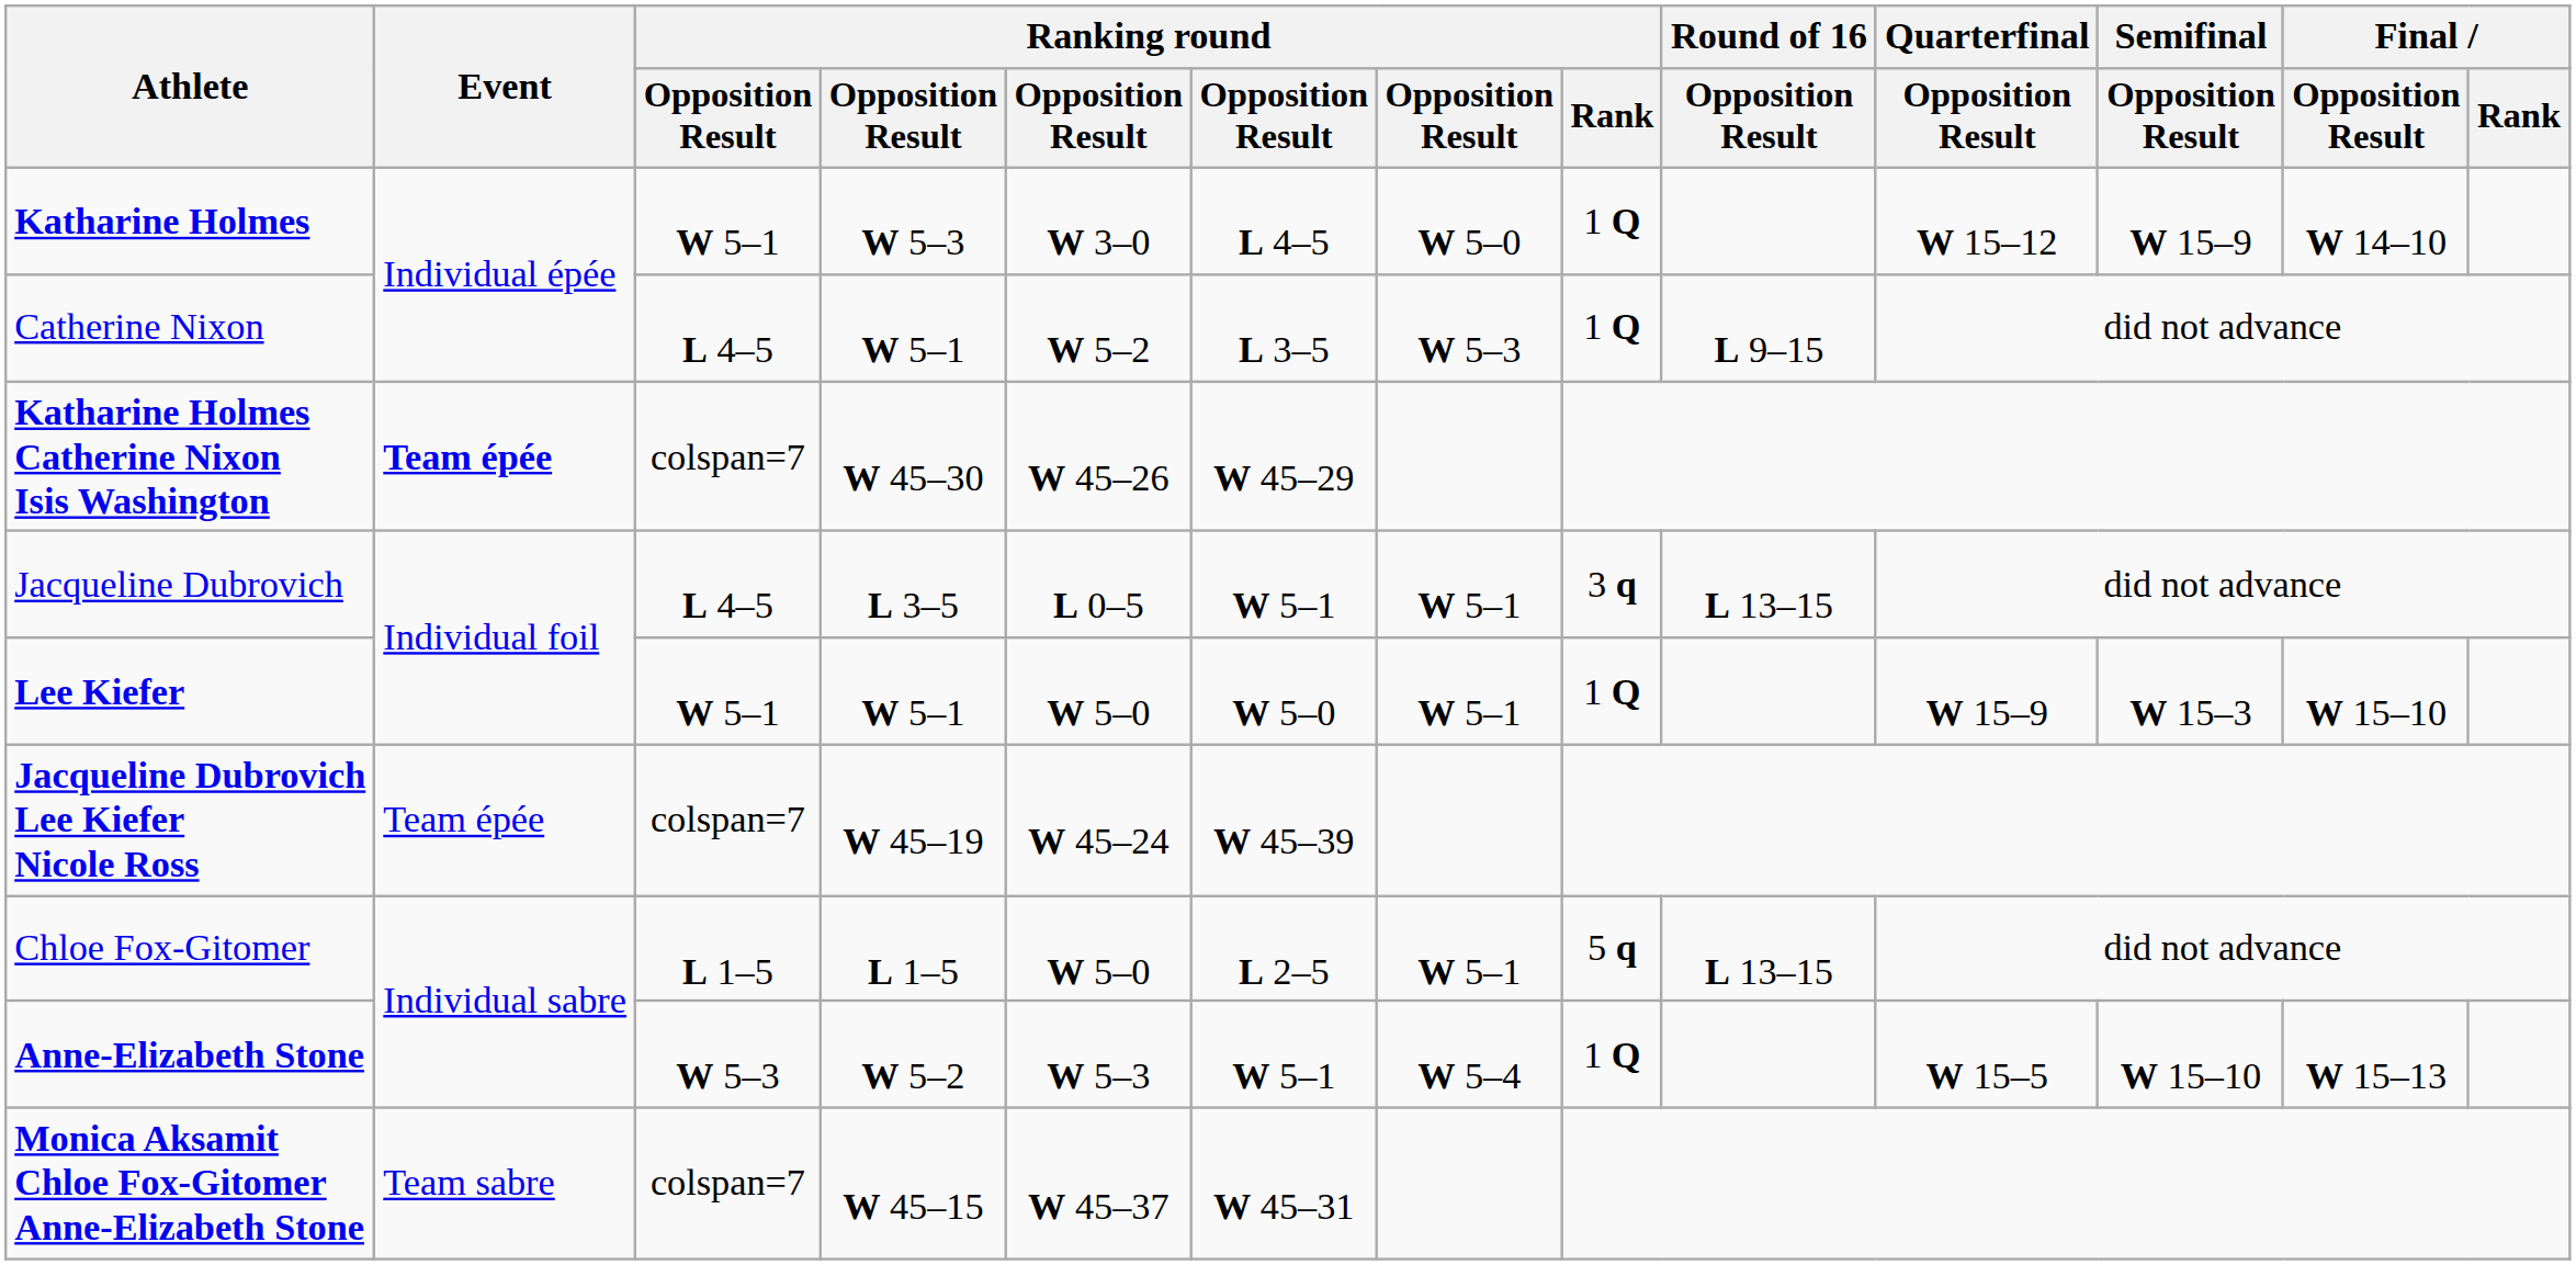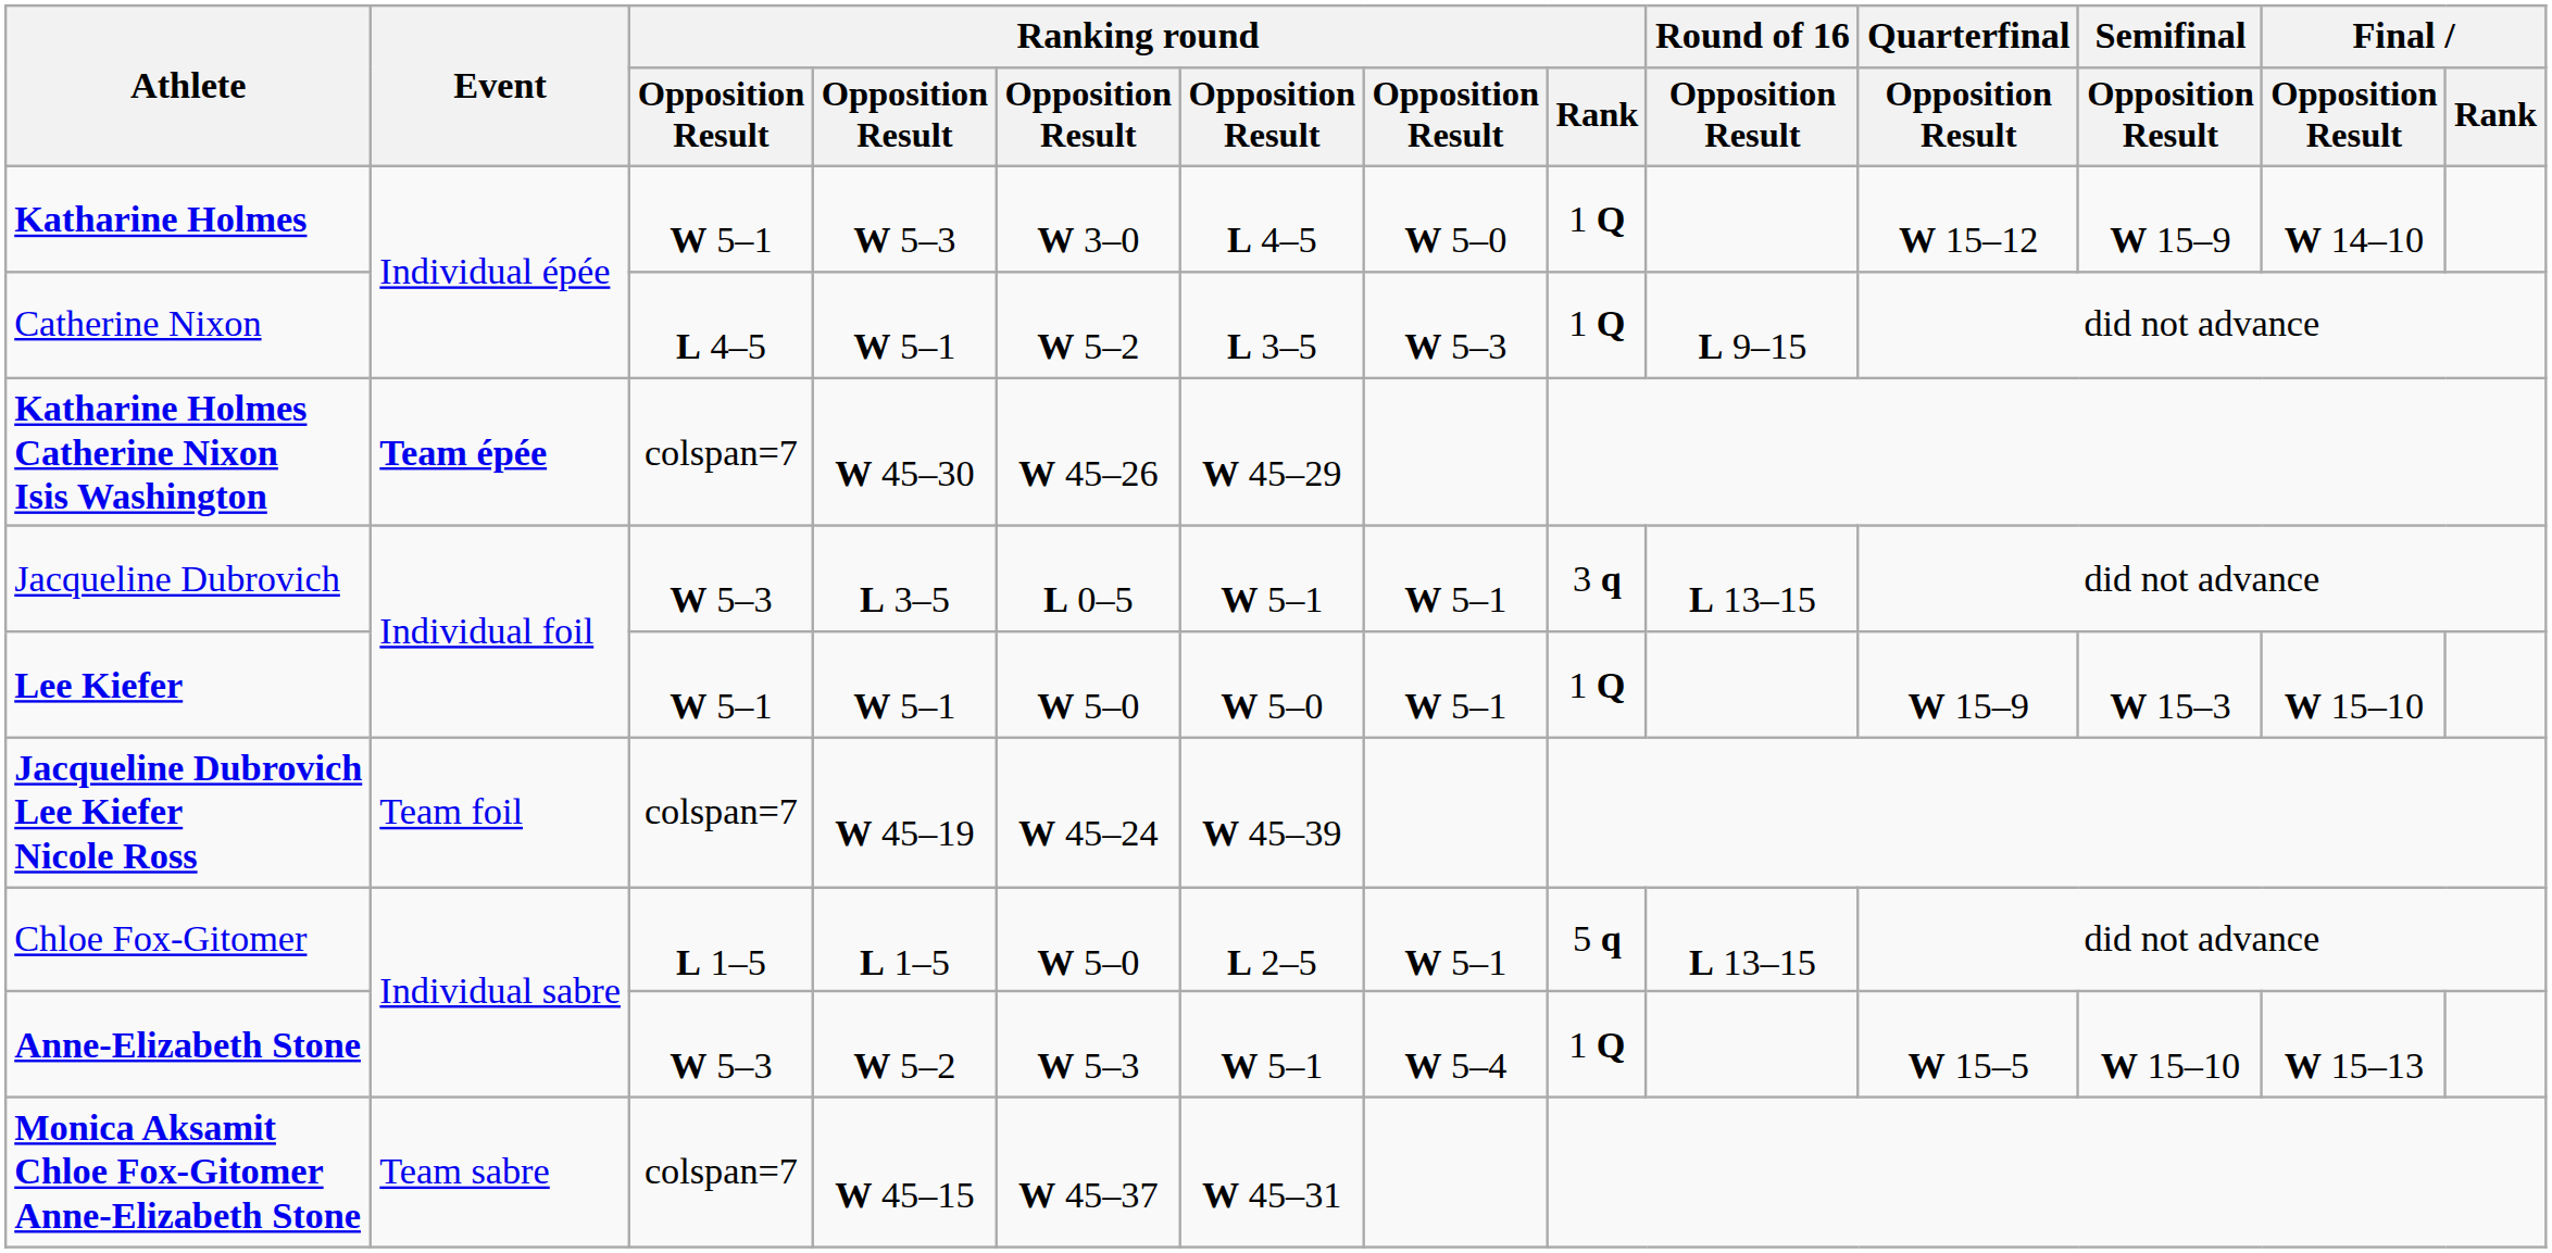Jacqueline Dubrovich | column 3: L 4–5 -> W 5–3
Jacqueline Dubrovich Lee Kiefer Nicole Ross | Event: Team épée -> Team foil
